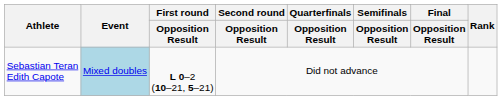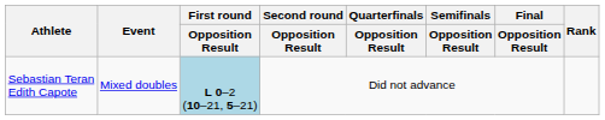Sebastian Teran Edith Capote | Event: lightblue background -> no background
Sebastian Teran Edith Capote | First round / Opposition Result: no background -> lightblue background
